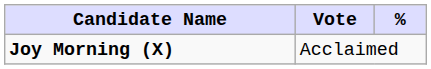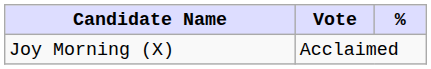Joy Morning (X) | Candidate Name: bold -> normal
